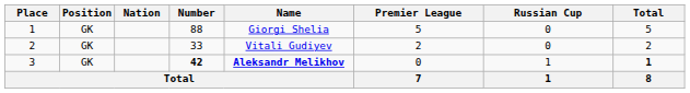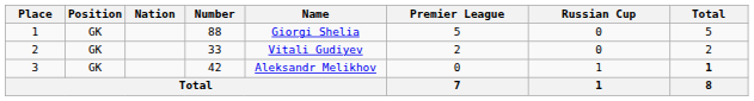3 | Number: bold -> normal
3 | Name: bold -> normal
